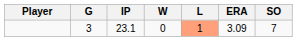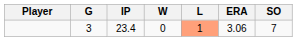row 2 | IP: 23.1 -> 23.4
row 2 | ERA: 3.09 -> 3.06
